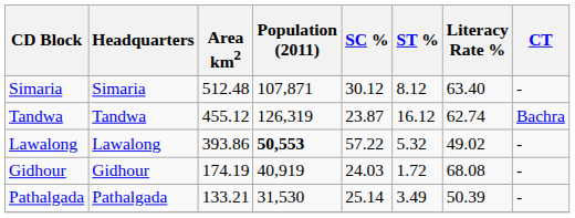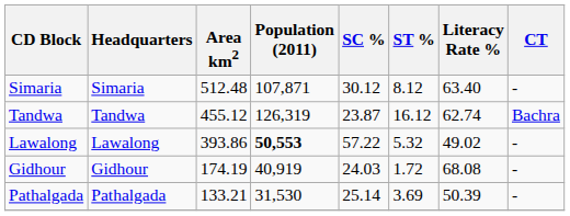row 6 | ST %: 3.49 -> 3.69
